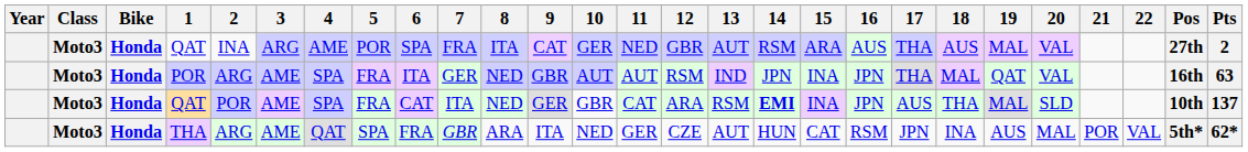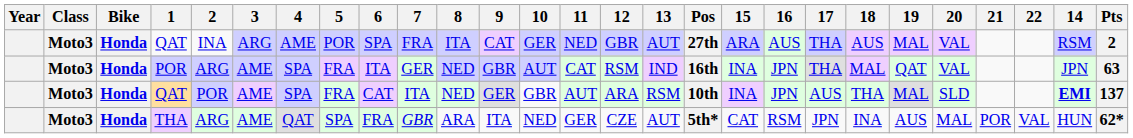columns swapped: 14 <-> Pos
row 3 | 11: AUT -> CAT
row 4 | 11: CAT -> AUT
